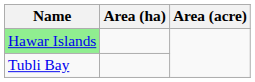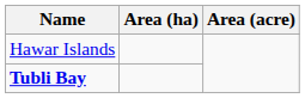Hawar Islands | Name: lightgreen background -> no background
Tubli Bay | Name: normal -> bold
